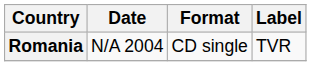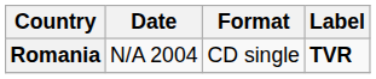Romania | Label: normal -> bold
